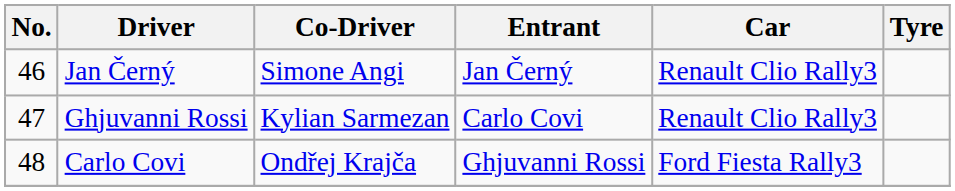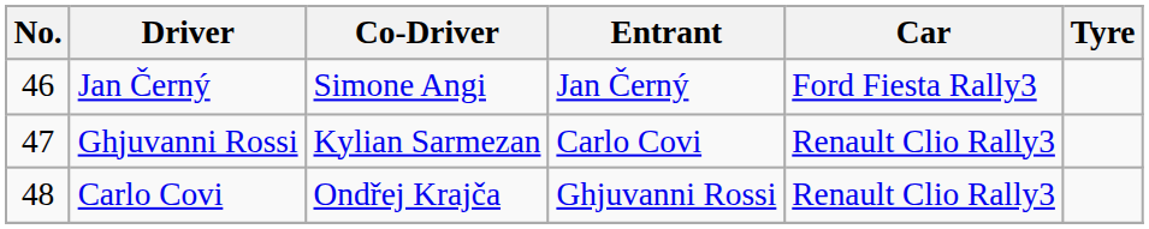row 2 | Car: Renault Clio Rally3 -> Ford Fiesta Rally3
row 4 | Car: Ford Fiesta Rally3 -> Renault Clio Rally3
